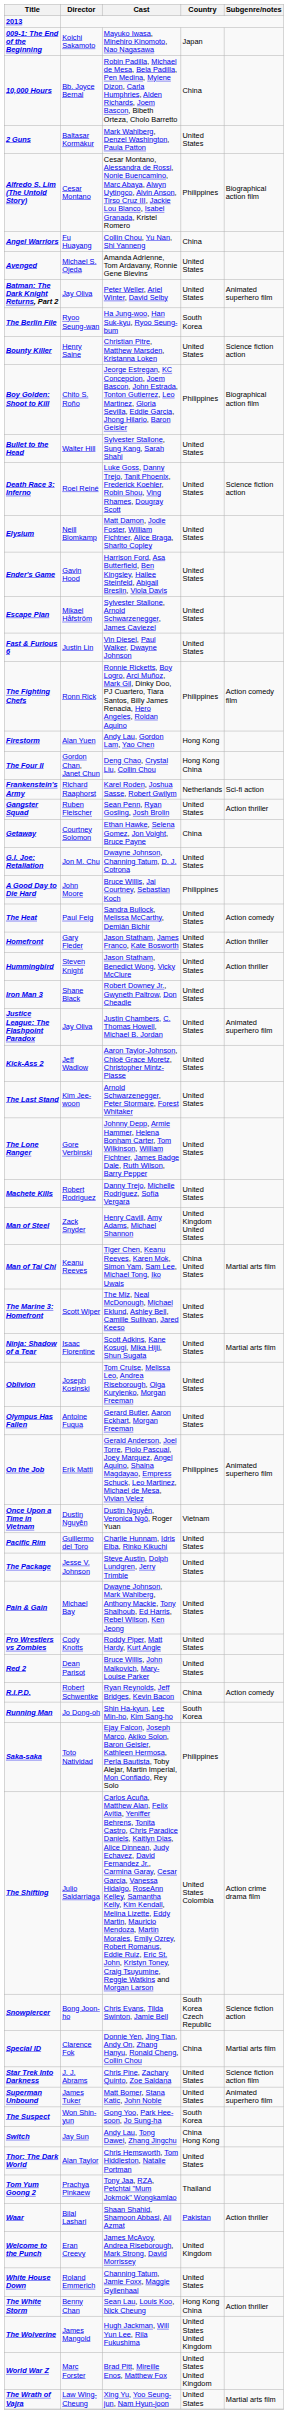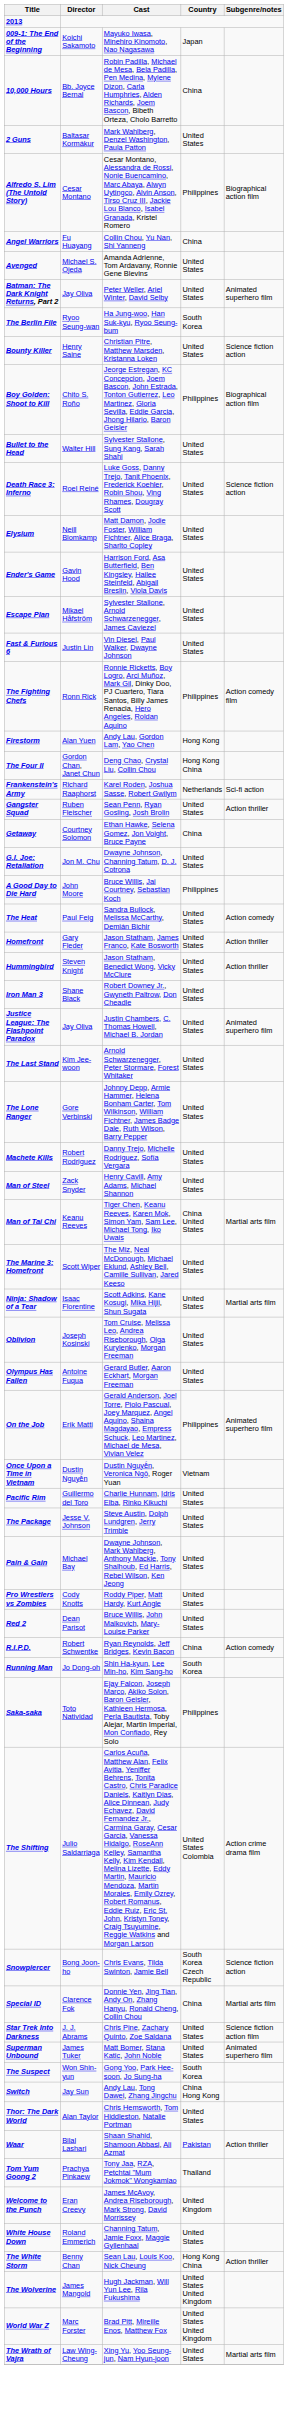- row: Kick-Ass 2 | Jeff Wadlow | Aaron Taylor-Johnson, Chloë Grace Moretz, Christopher Mintz-Plasse | United States
Man of Steel | Country: United Kingdom United States -> United States
rows swapped: Tom Yum Goong 2 <-> Waar
